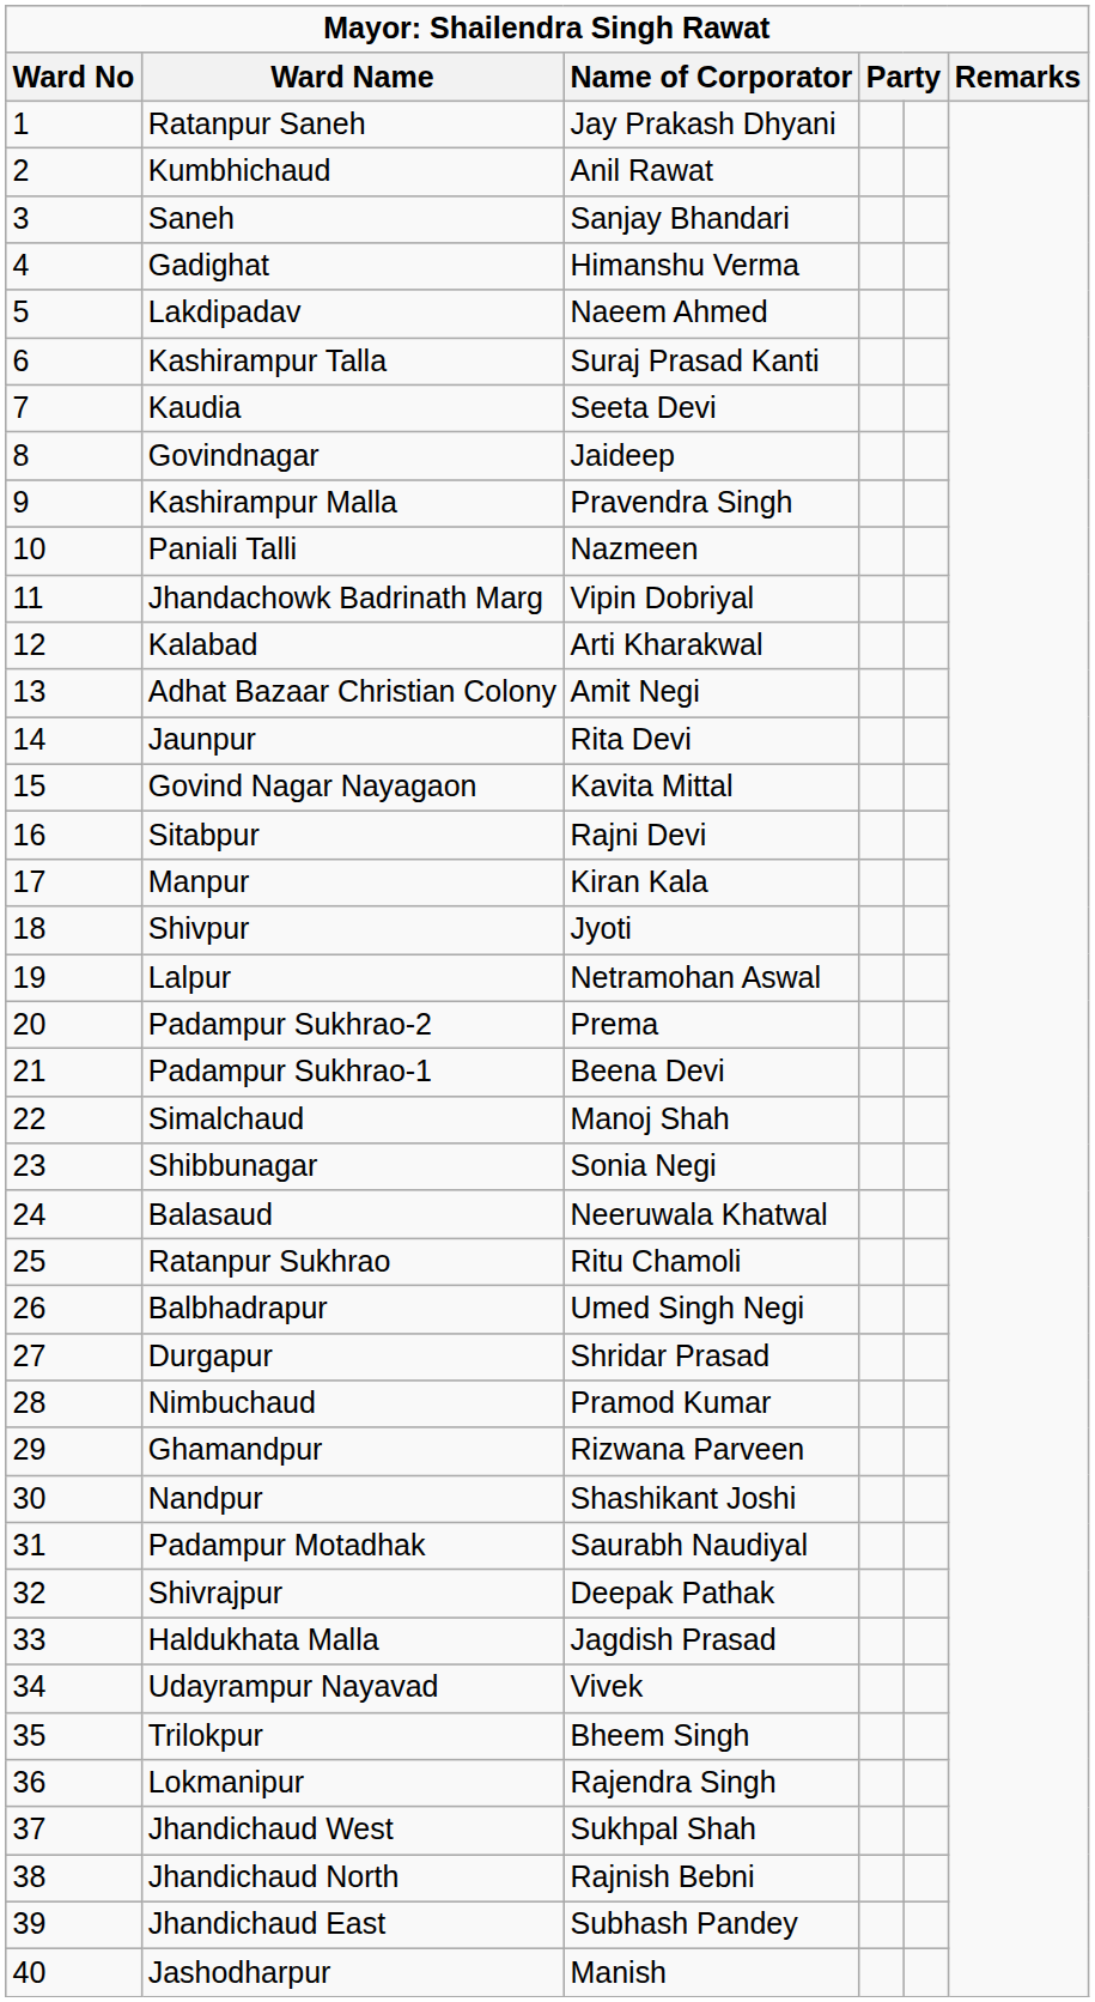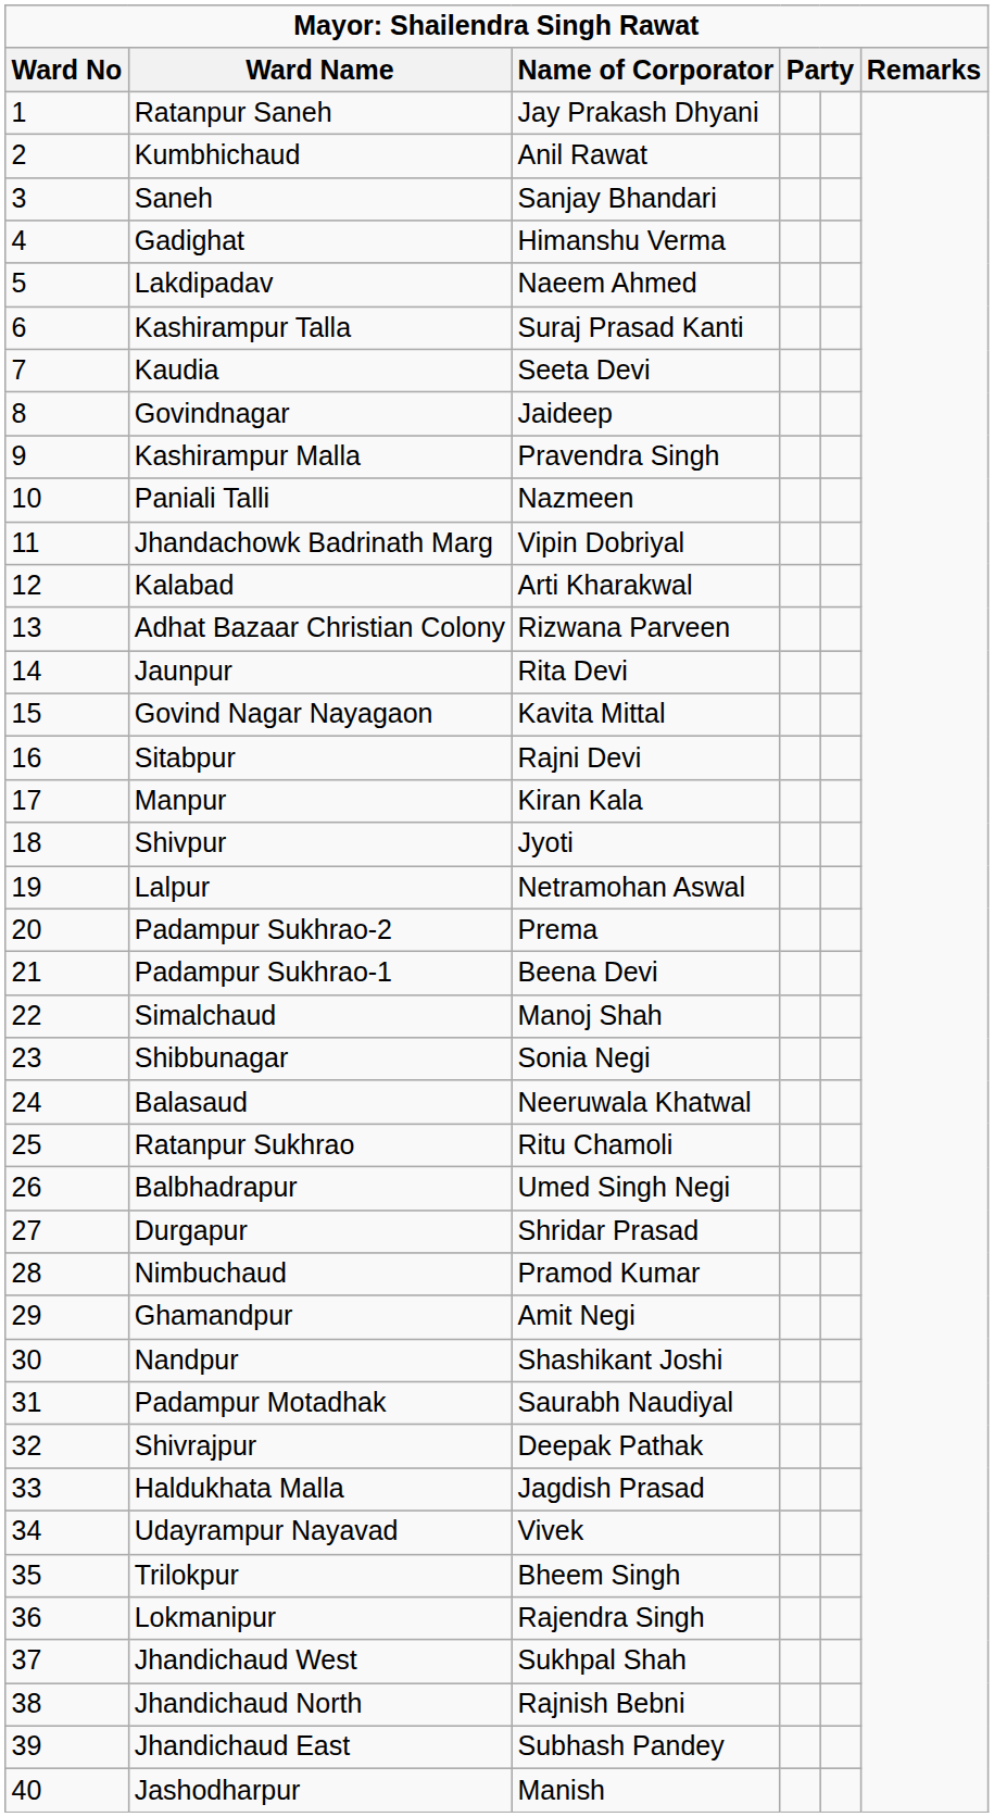Adhat Bazaar Christian Colony | column 3: Amit Negi -> Rizwana Parveen
Ghamandpur | column 3: Rizwana Parveen -> Amit Negi
